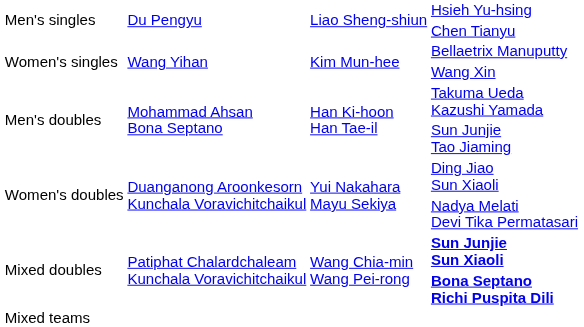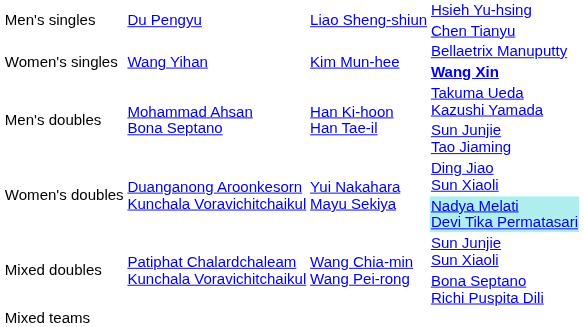Wang Xin | column 4: normal -> bold
Nadya Melati Devi Tika Permatasari | column 4: no background -> paleturquoise background
Sun Junjie Sun Xiaoli | column 4: bold -> normal
Bona Septano Richi Puspita Dili | column 4: bold -> normal
